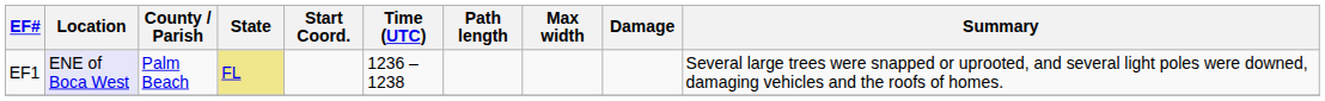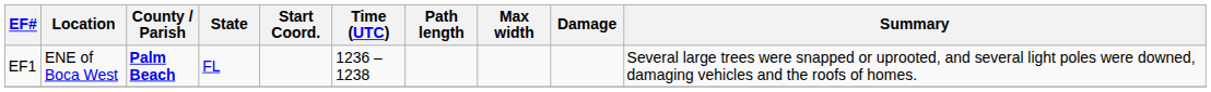EF1 | Location: lavender background -> no background
EF1 | County / Parish: normal -> bold
EF1 | State: khaki background -> no background
